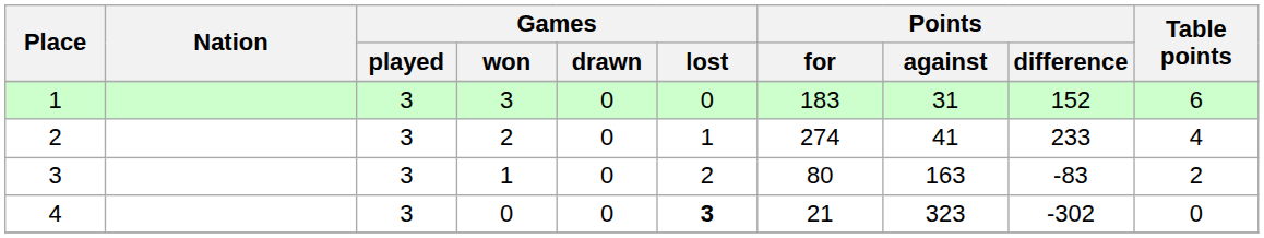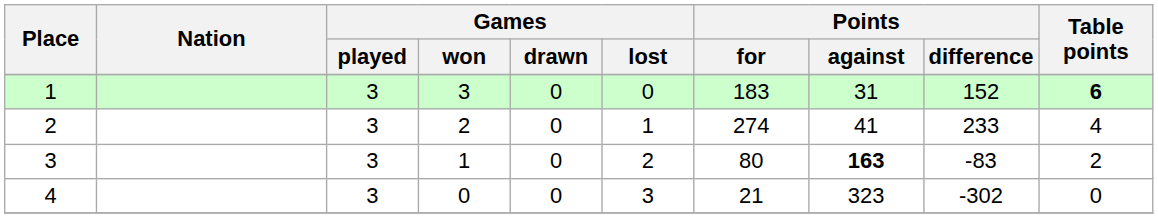row 3 | Table points: normal -> bold
row 5 | Points / against: normal -> bold
row 6 | Games / lost: bold -> normal
